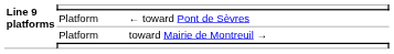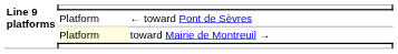toward Mairie de Montreuil → | column 2: no background -> lightyellow background
